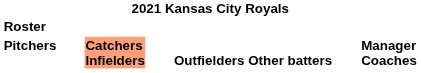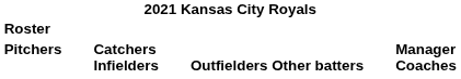Pitchers | column 2: lightsalmon background -> no background
